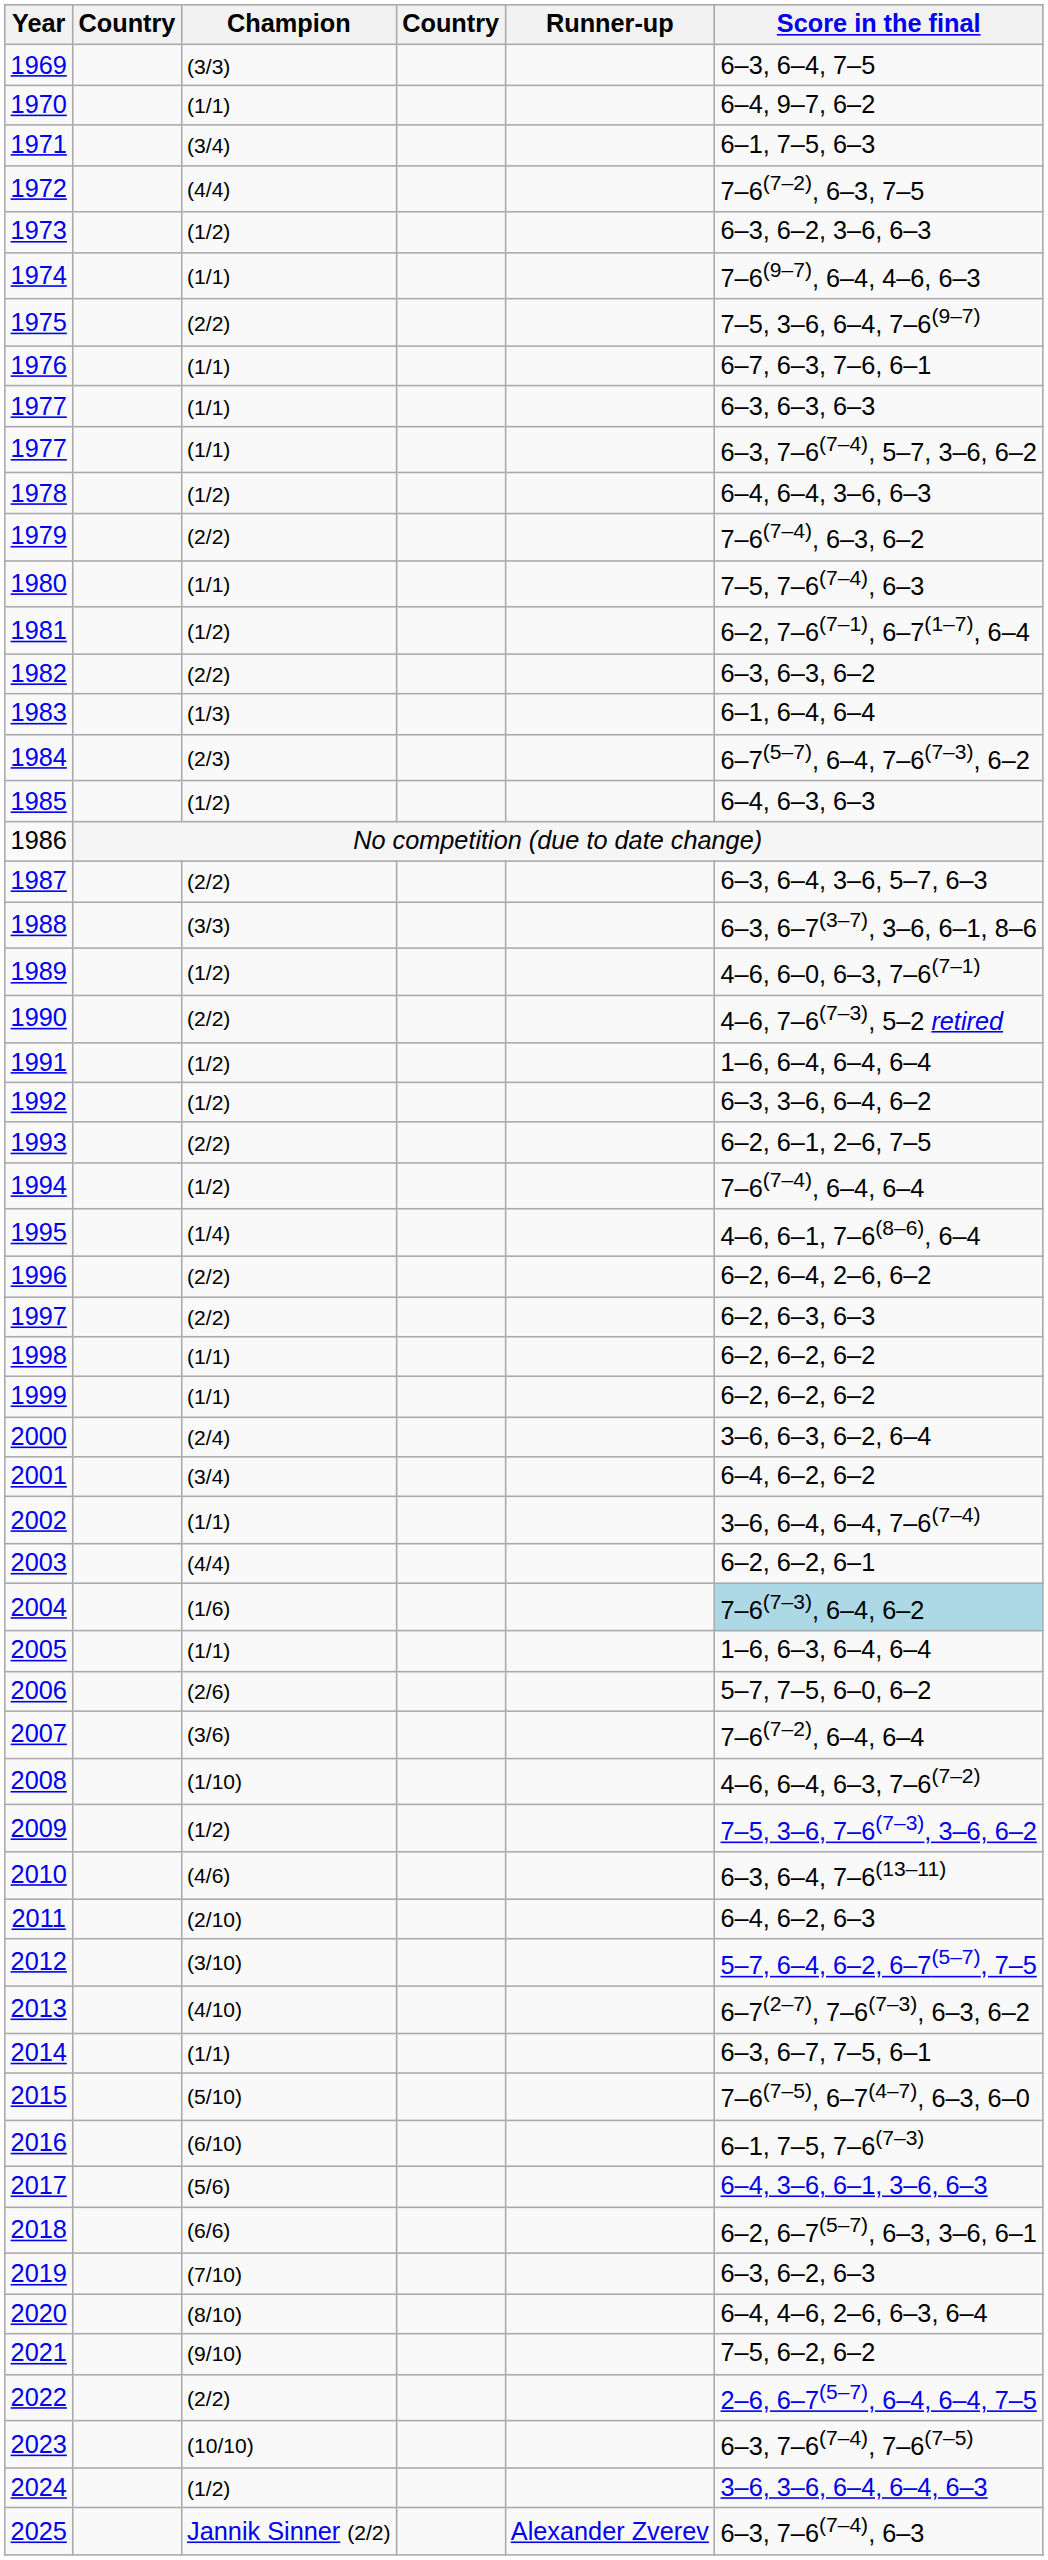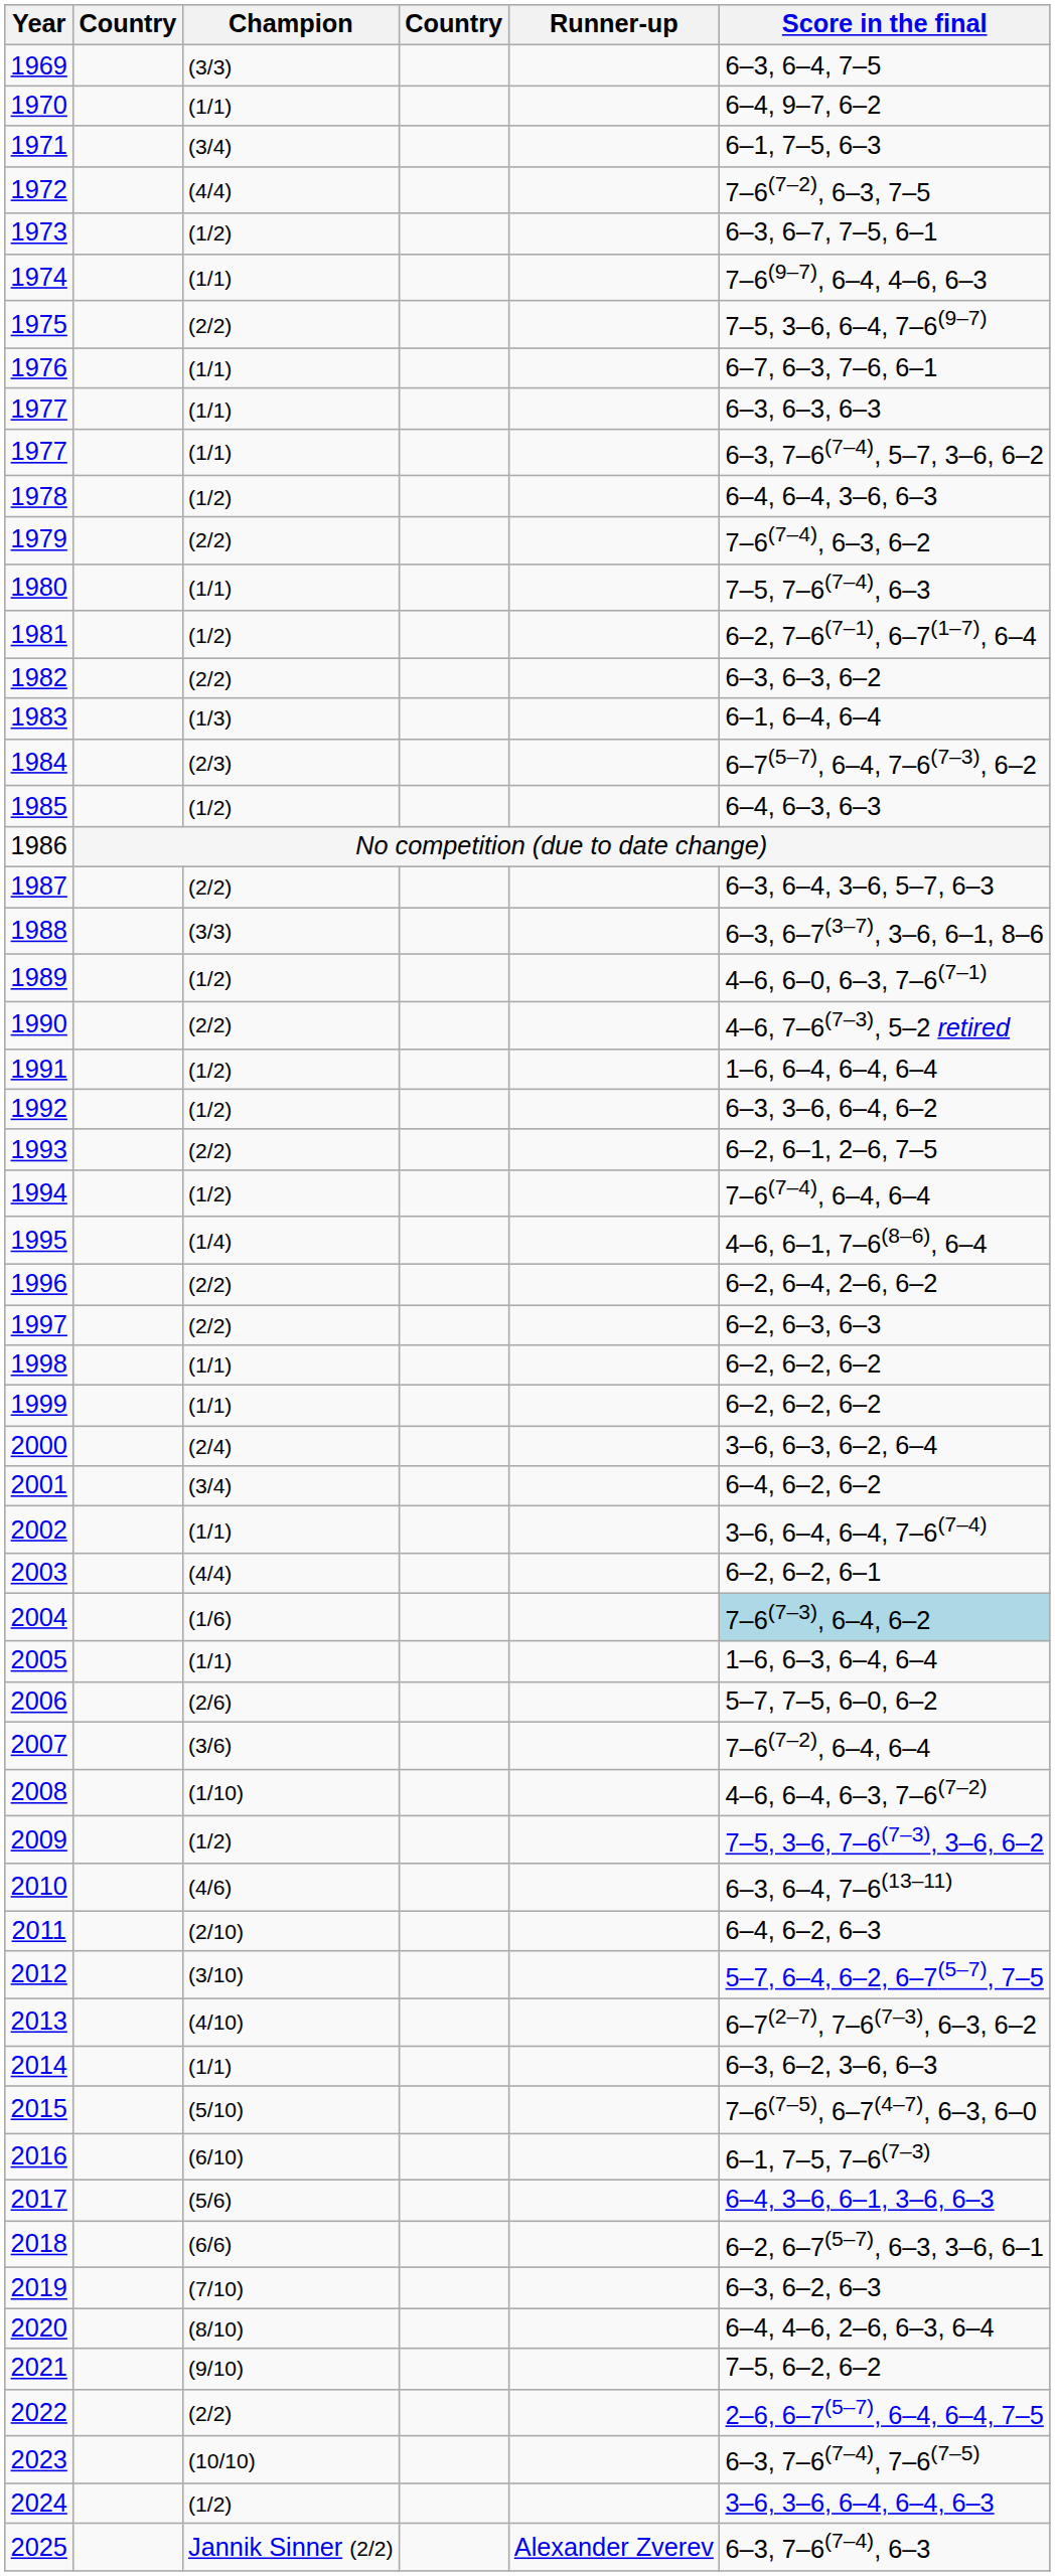1973 | Score in the final: 6–3, 6–2, 3–6, 6–3 -> 6–3, 6–7, 7–5, 6–1
2014 | Score in the final: 6–3, 6–7, 7–5, 6–1 -> 6–3, 6–2, 3–6, 6–3
